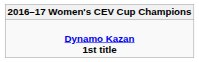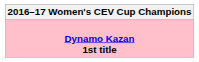row 2 | column 1: no background -> pink background
